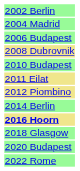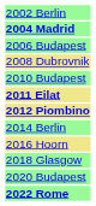2004 Madrid | column 1: normal -> bold
2011 Eilat | column 1: normal -> bold
2012 Piombino | column 1: normal -> bold
2016 Hoorn | column 1: bold -> normal
2022 Rome | column 1: normal -> bold
